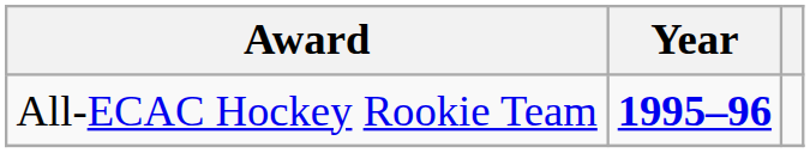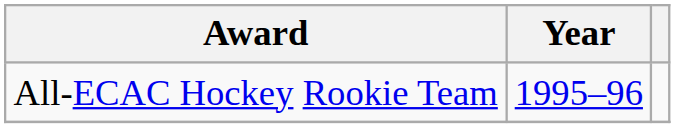row 2 | Year: bold -> normal
